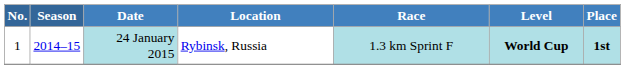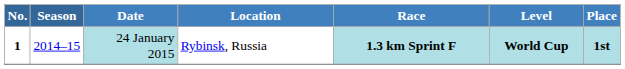24 January 2015 | No.: normal -> bold
24 January 2015 | Race: normal -> bold
